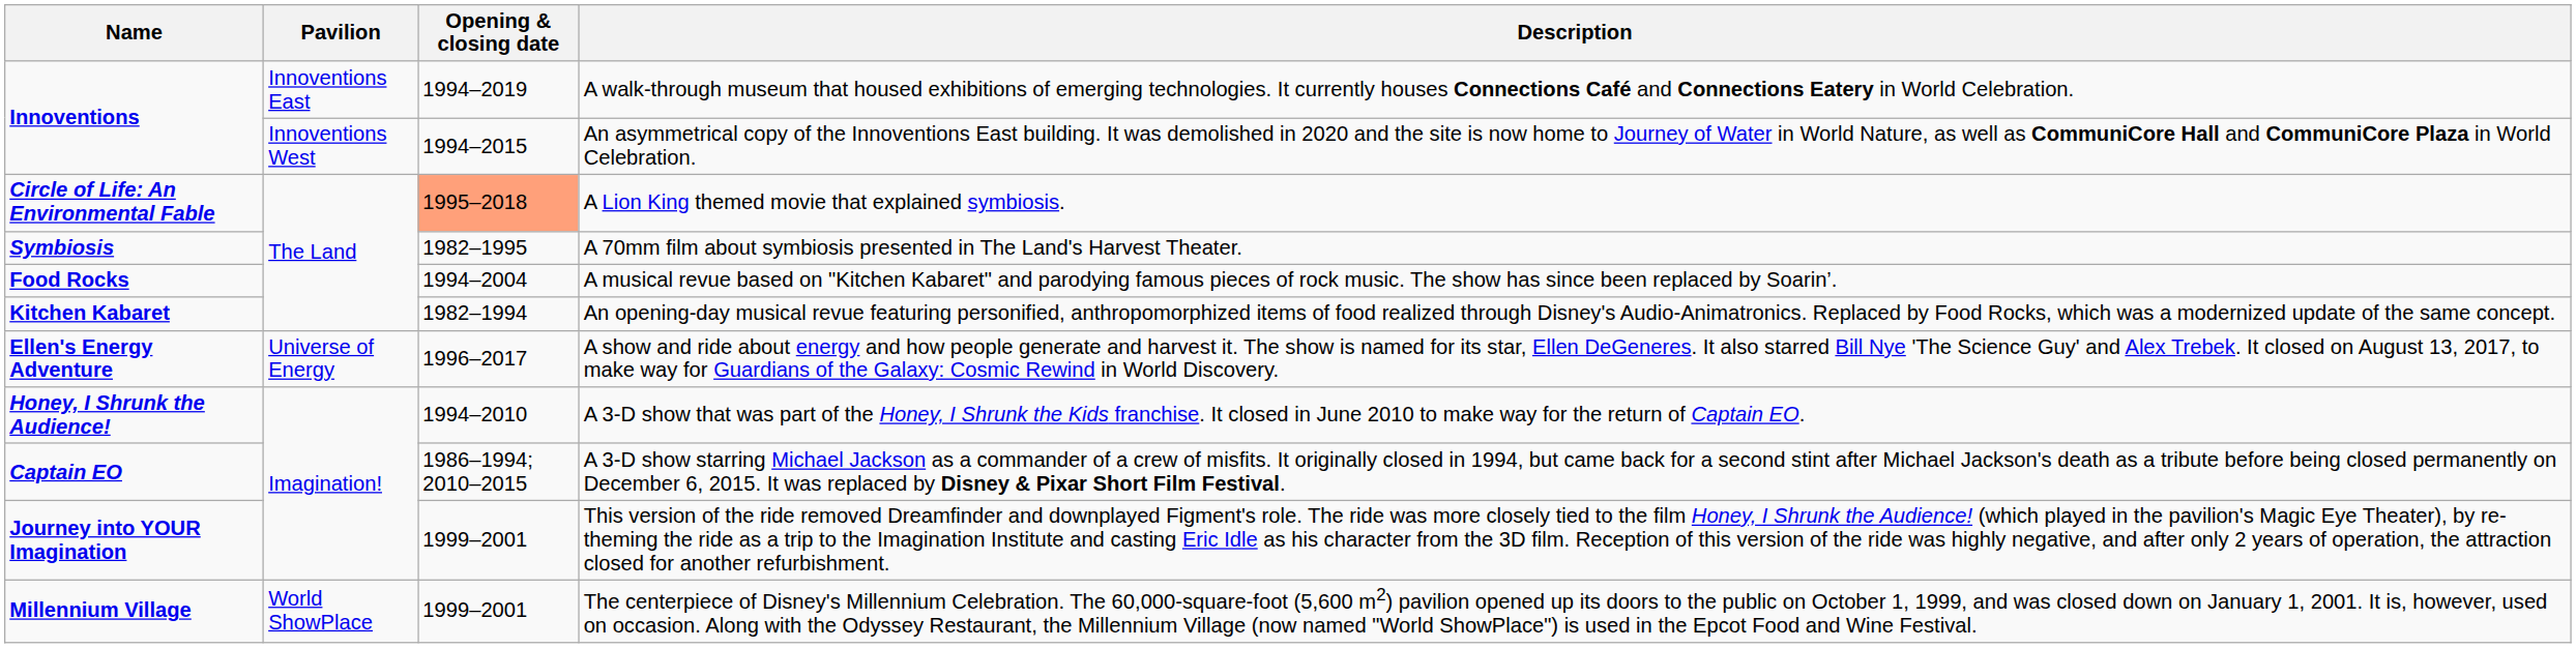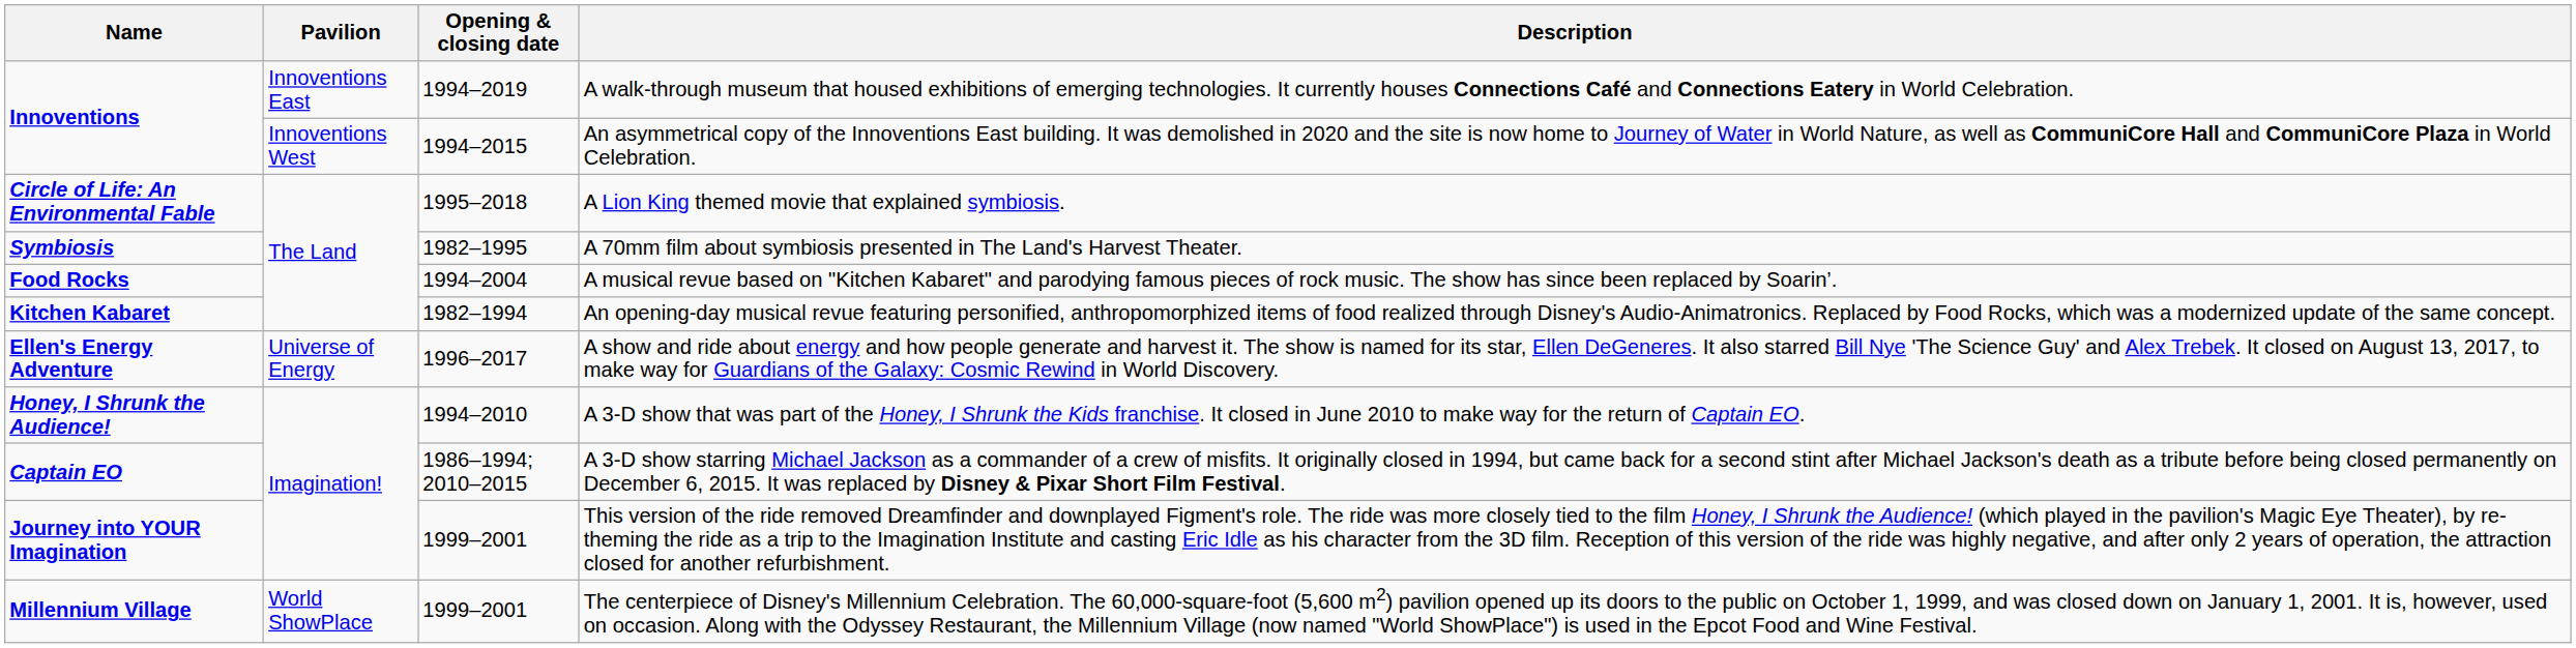A Lion King themed movie that explained symbiosis. | Opening & closing date: lightsalmon background -> no background
